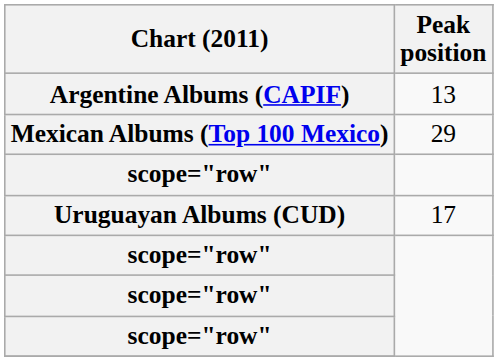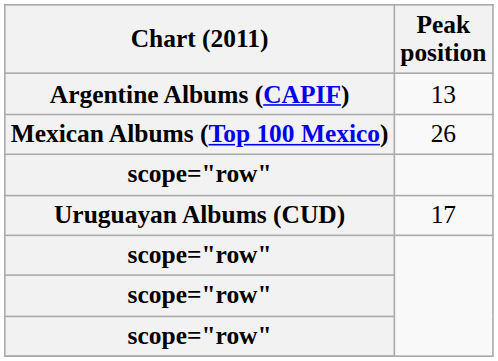Mexican Albums (Top 100 Mexico) | Peak position: 29 -> 26
